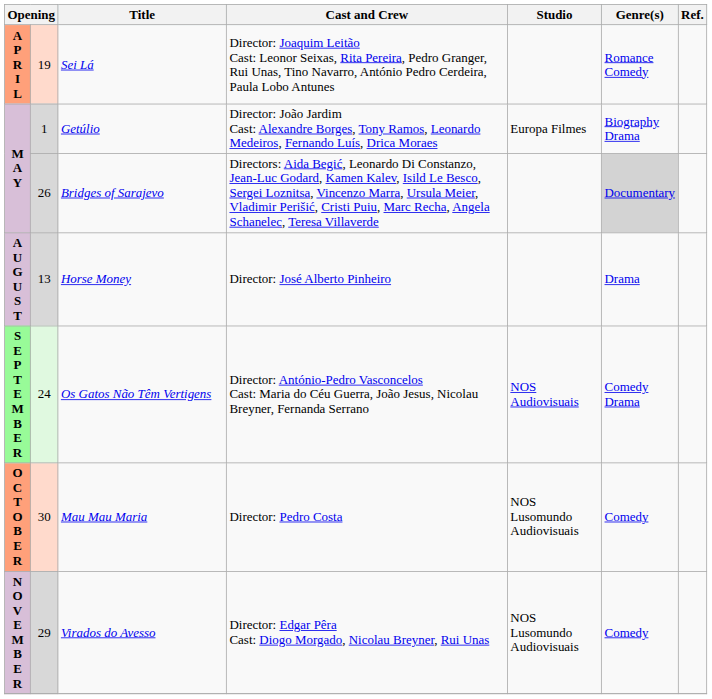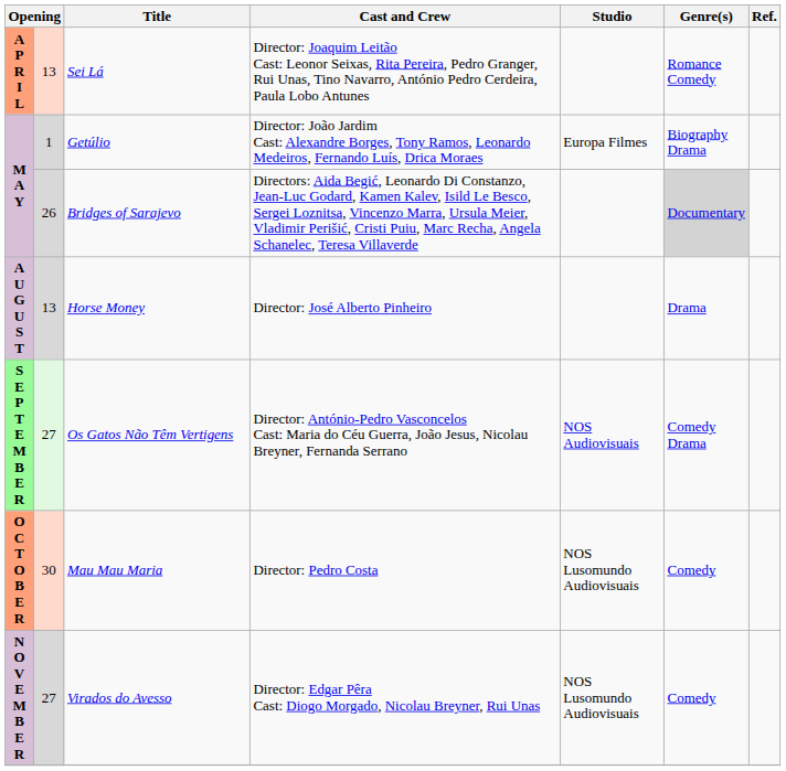Sei Lá | column 2: 19 -> 13
Os Gatos Não Têm Vertigens | column 2: 24 -> 27
Virados do Avesso | column 2: 29 -> 27
